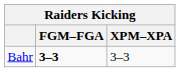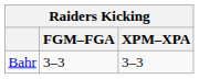Bahr | FGM–FGA: bold -> normal
